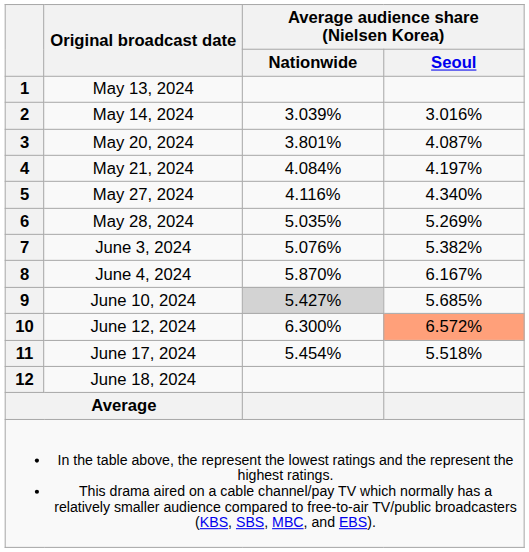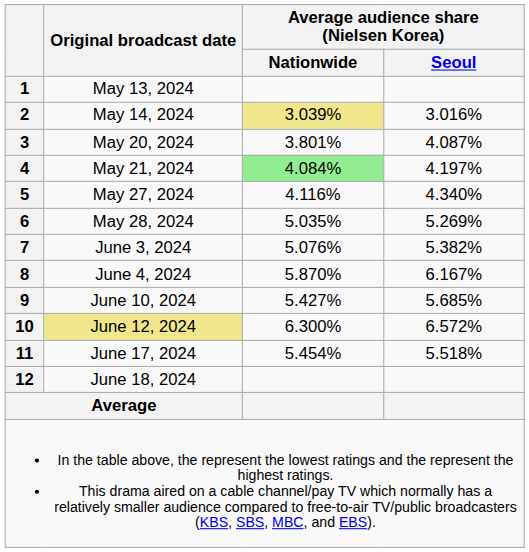2 | Average audience share (Nielsen Korea) / Nationwide: no background -> khaki background
4 | Average audience share (Nielsen Korea) / Nationwide: no background -> lightgreen background
9 | Average audience share (Nielsen Korea) / Nationwide: lightgrey background -> no background
10 | Original broadcast date: no background -> khaki background
10 | Average audience share (Nielsen Korea) / Seoul: lightsalmon background -> no background
